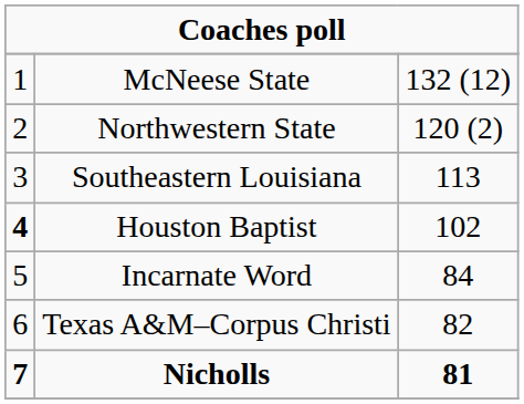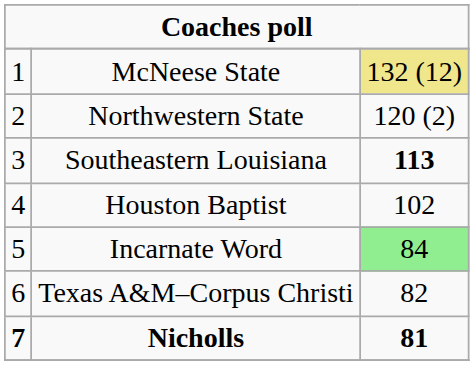McNeese State | column 3: no background -> khaki background
Southeastern Louisiana | column 3: normal -> bold
Houston Baptist | column 1: bold -> normal
Incarnate Word | column 3: no background -> lightgreen background
